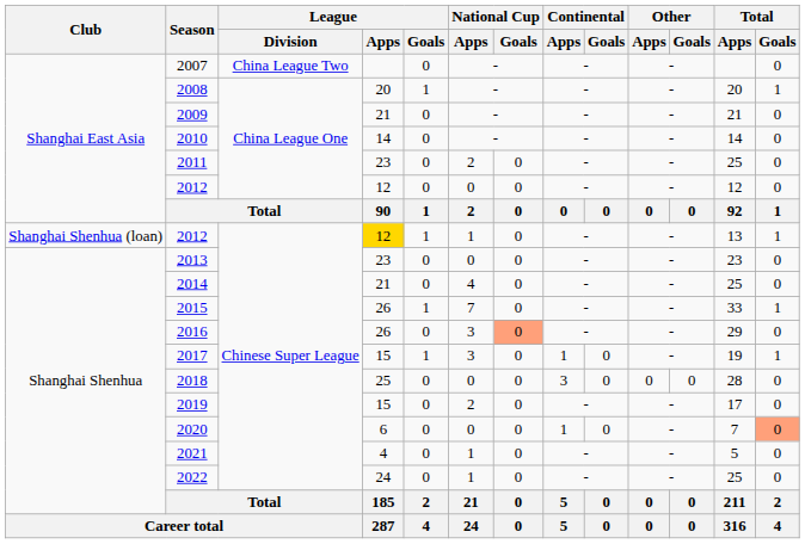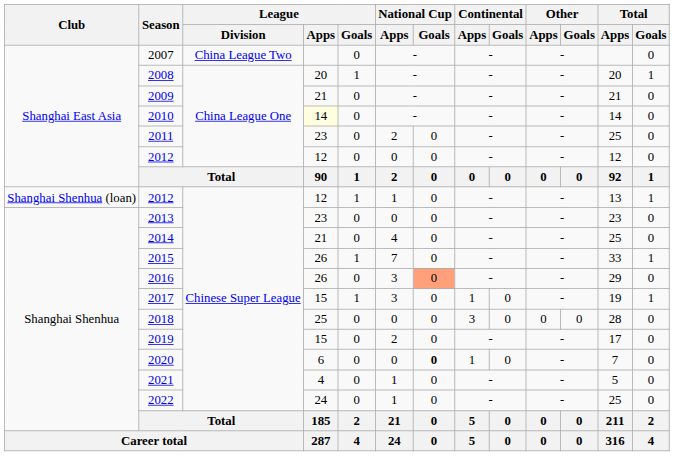2010 | League / Apps: no background -> lightyellow background
Shanghai Shenhua (loan) / 2012 | League / Apps: gold background -> no background
2020 | National Cup / Goals: normal -> bold
2020 | Total / Goals: lightsalmon background -> no background
